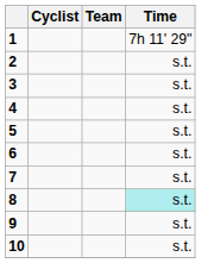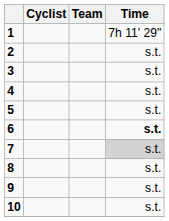6 | Time: normal -> bold
7 | Time: no background -> lightgrey background
8 | Time: paleturquoise background -> no background
